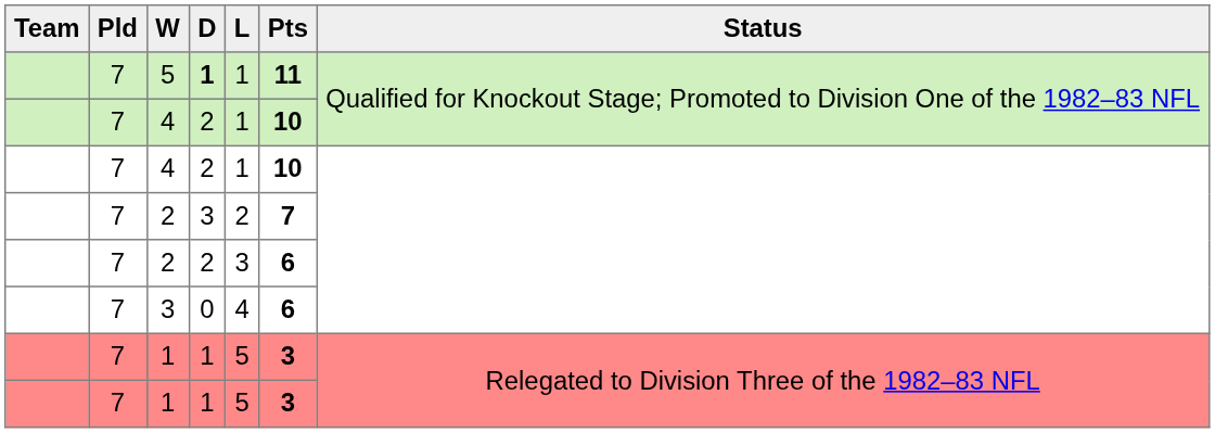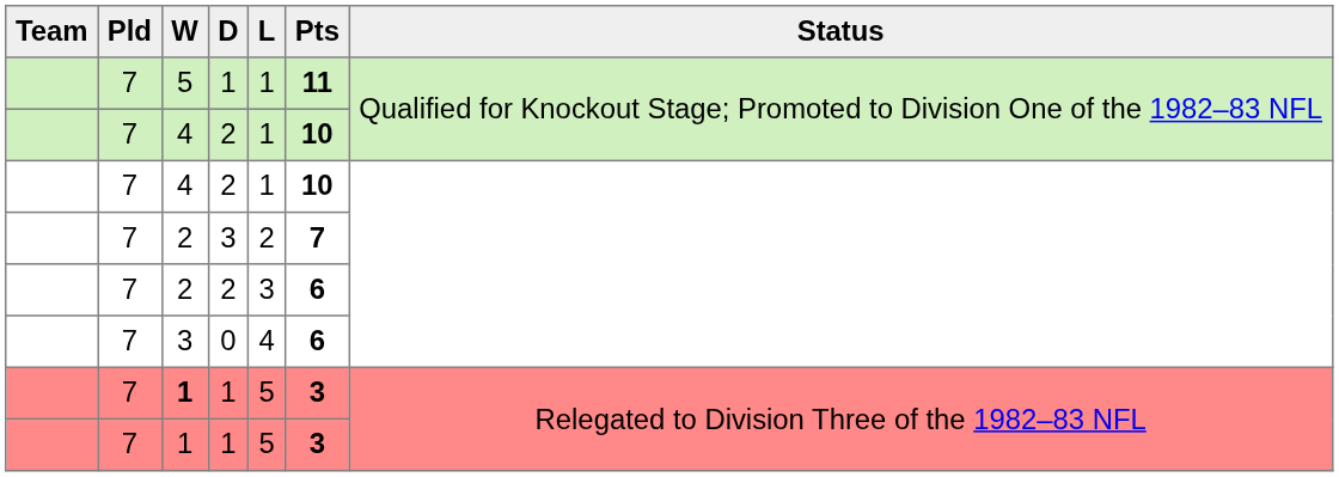row 2 | D: bold -> normal
row 8 | W: normal -> bold
